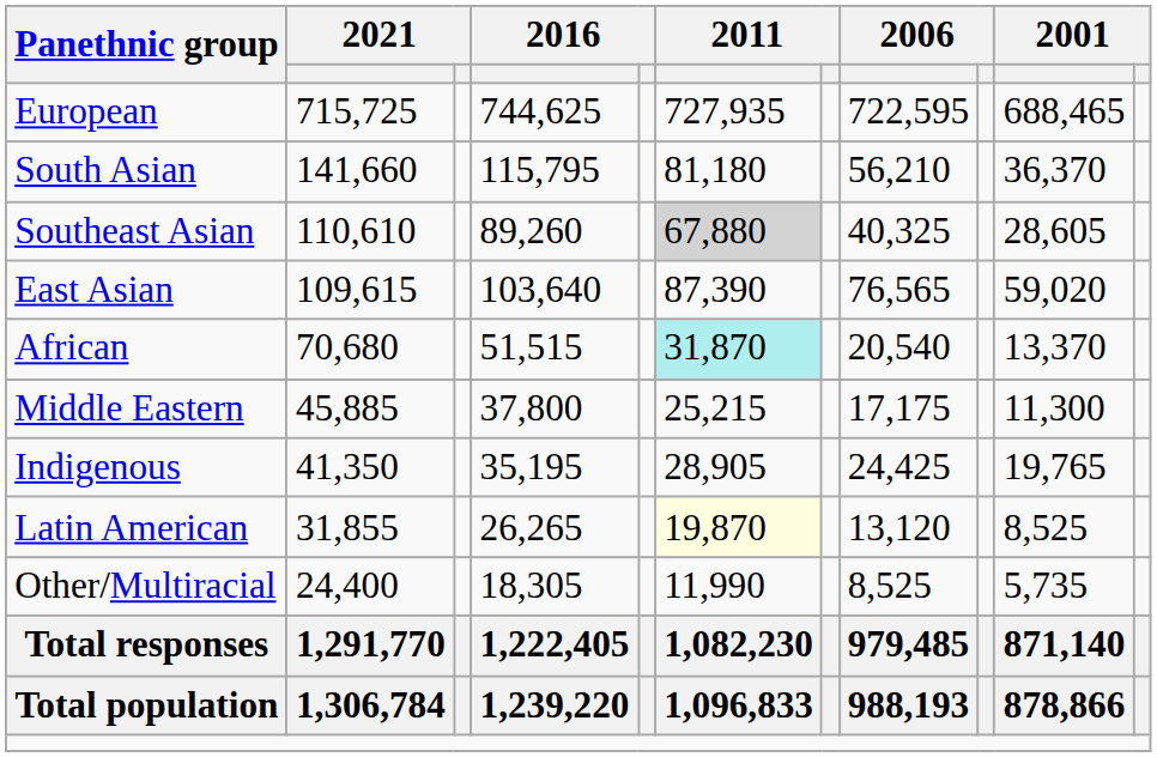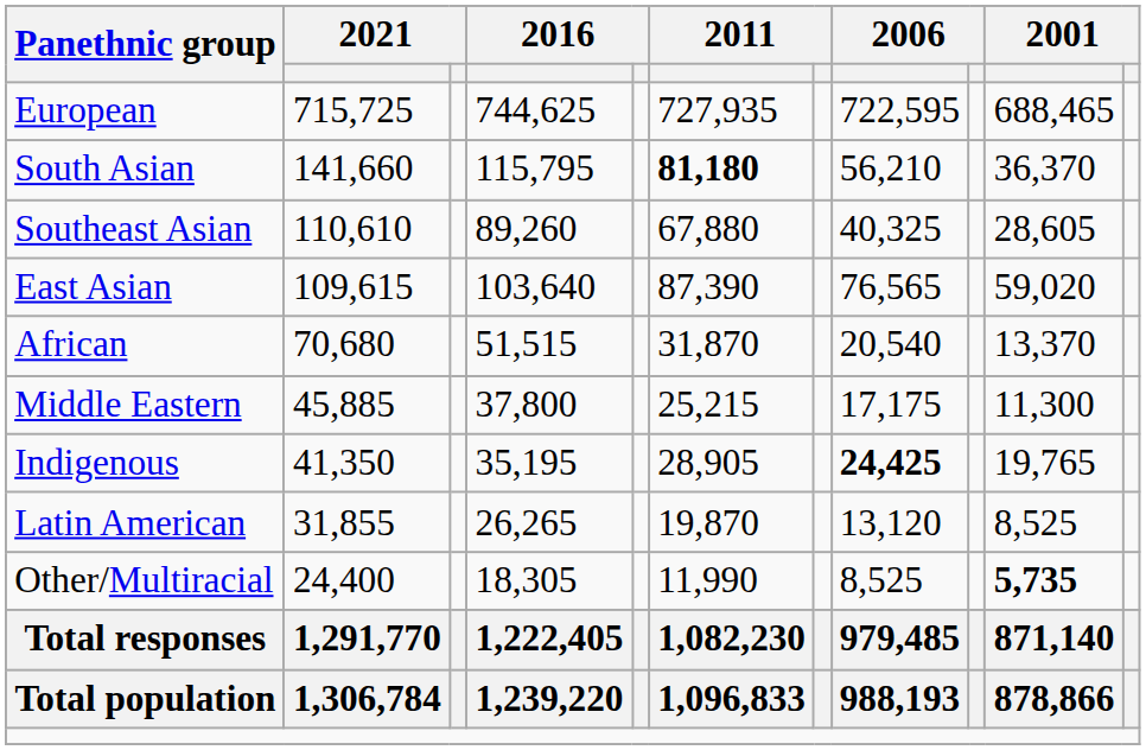South Asian | column 6: normal -> bold
Southeast Asian | column 6: lightgrey background -> no background
African | column 6: paleturquoise background -> no background
Indigenous | column 8: normal -> bold
Latin American | column 6: lightyellow background -> no background
Other/Multiracial | column 10: normal -> bold
